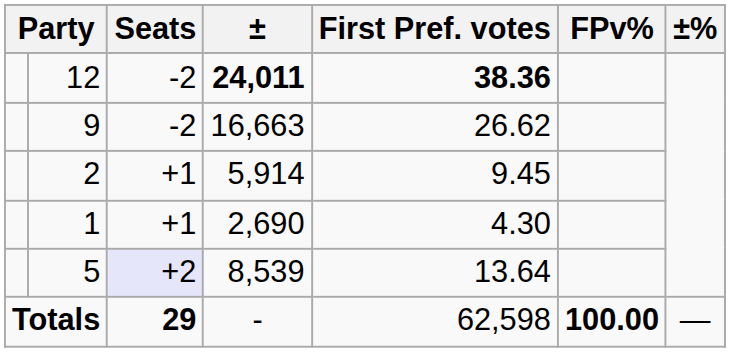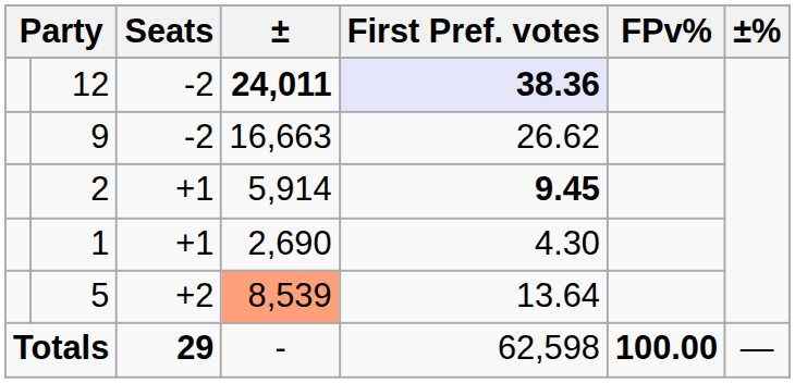12 | First Pref. votes: no background -> lavender background
2 | First Pref. votes: normal -> bold
5 | Seats: lavender background -> no background
5 | ±: no background -> lightsalmon background
